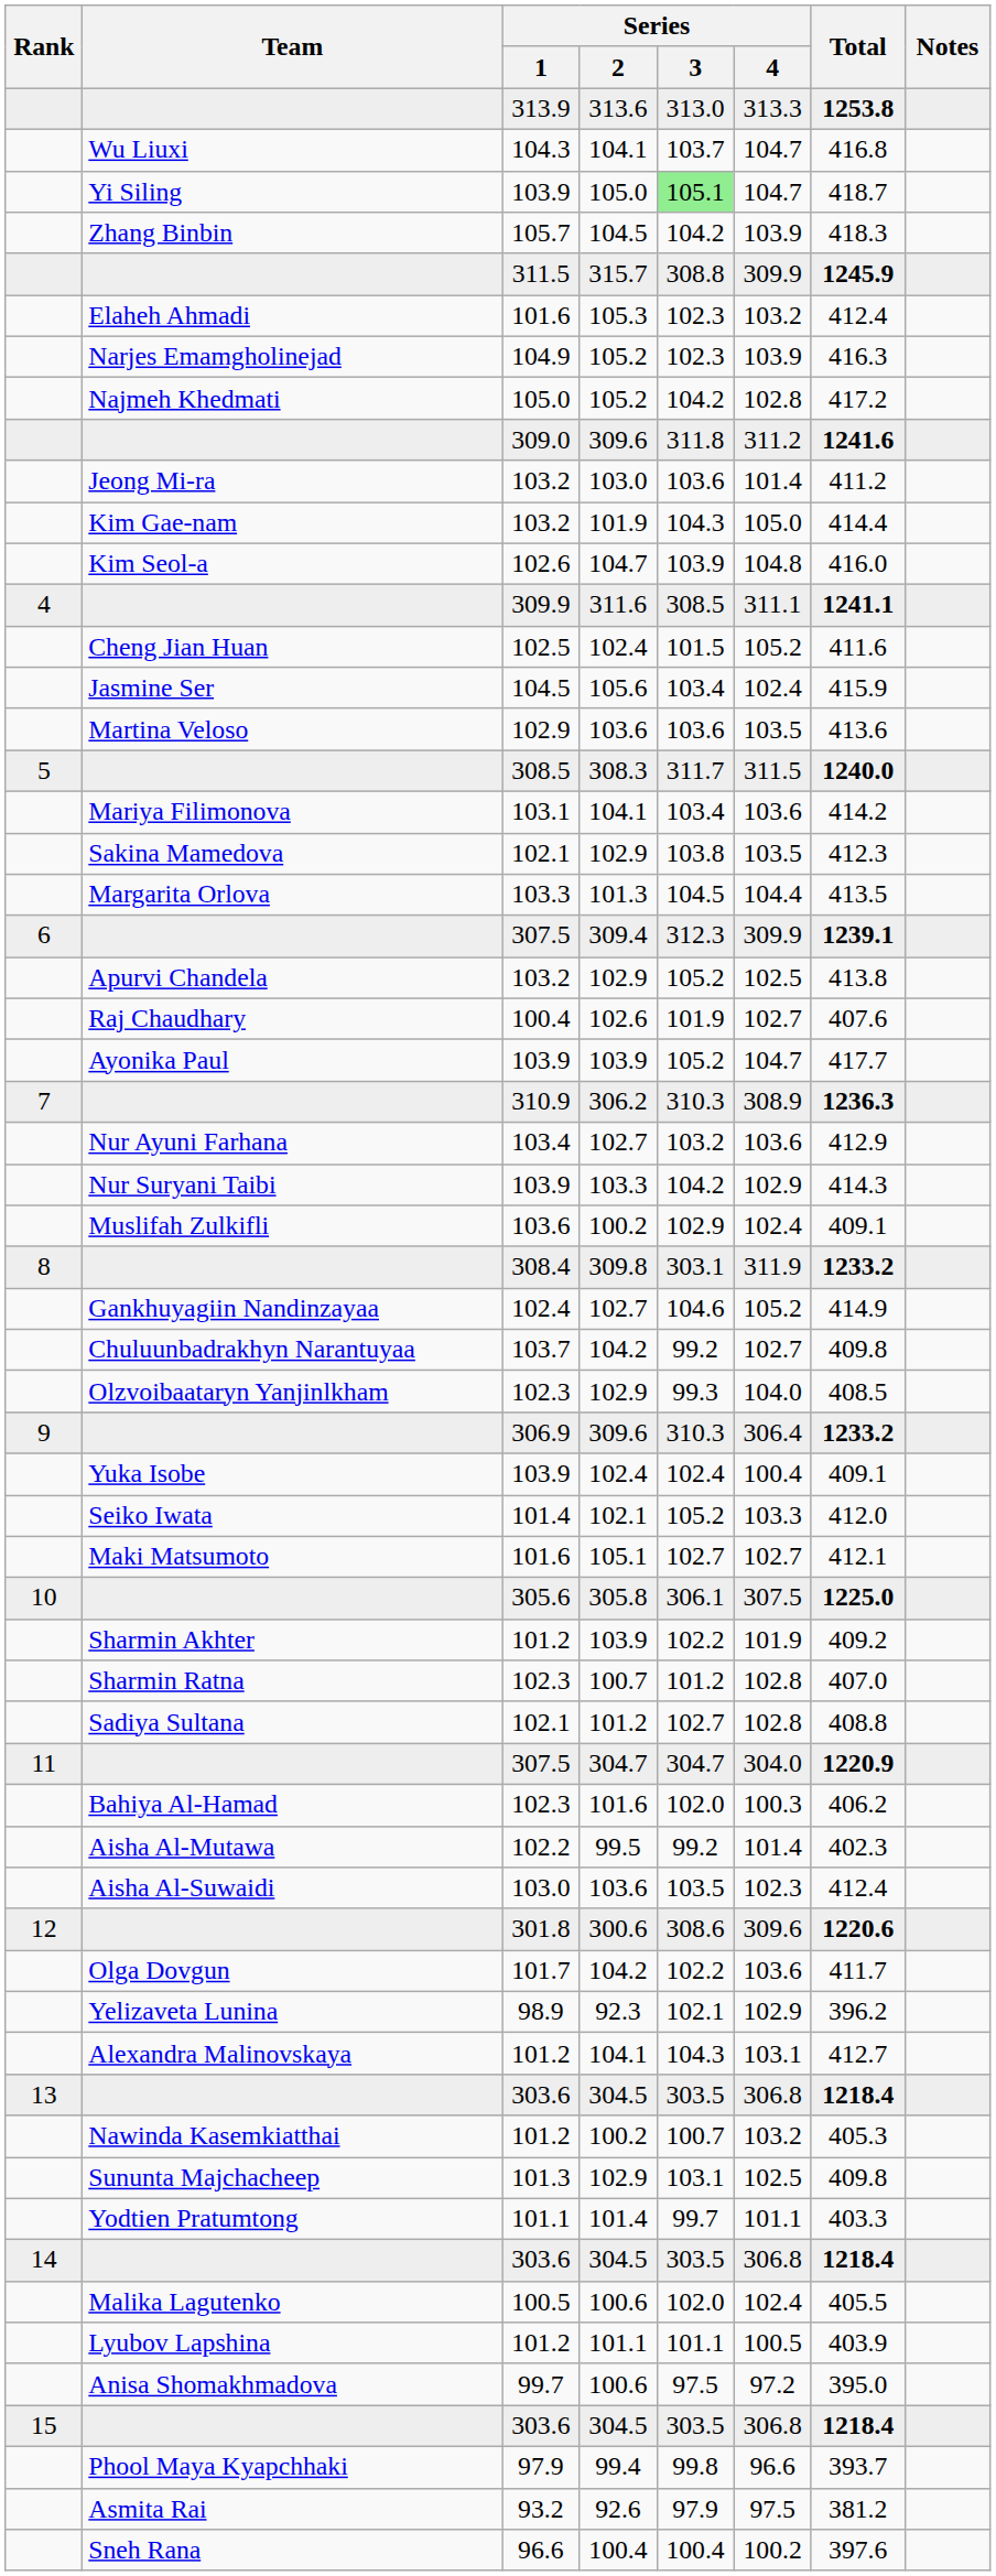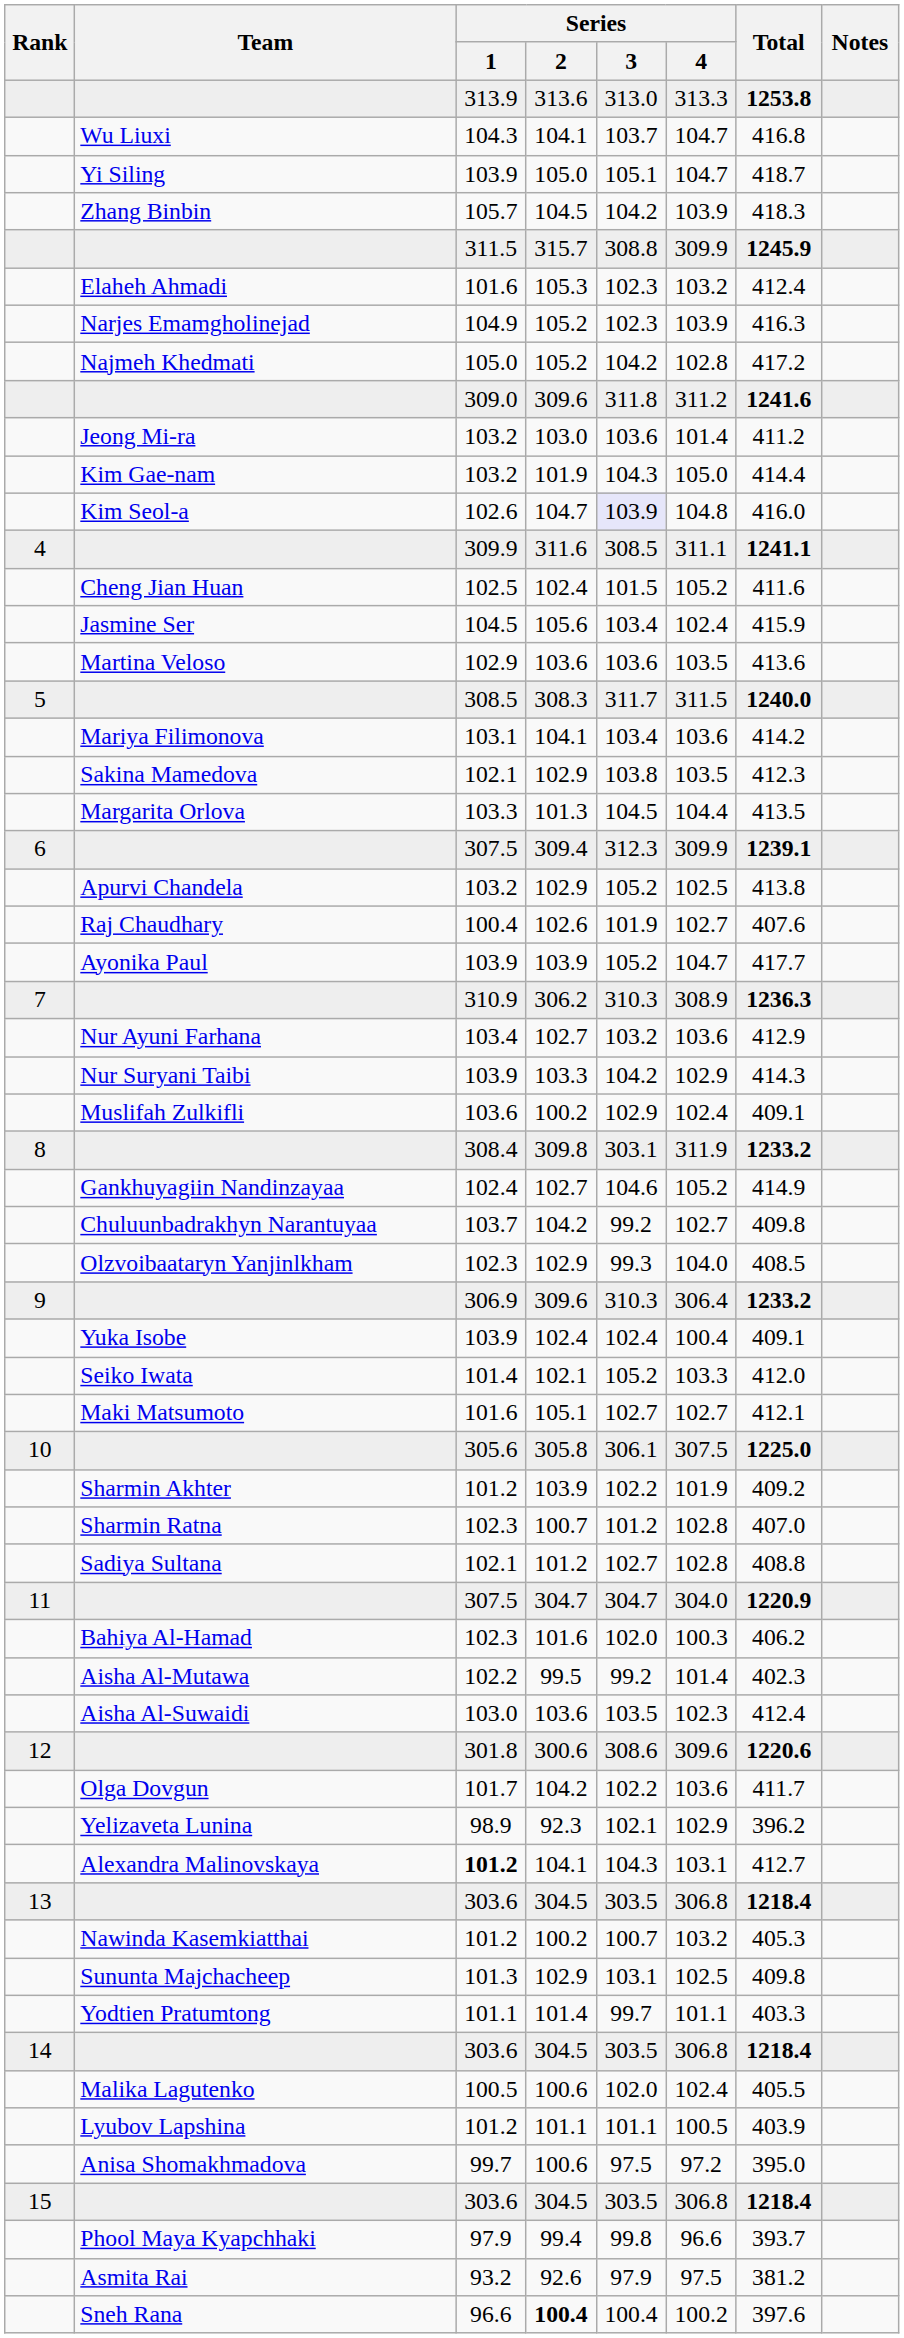Yi Siling | Series / 3: lightgreen background -> no background
Kim Seol-a | Series / 3: no background -> lavender background
Alexandra Malinovskaya | Series / 1: normal -> bold
Sneh Rana | Series / 2: normal -> bold
